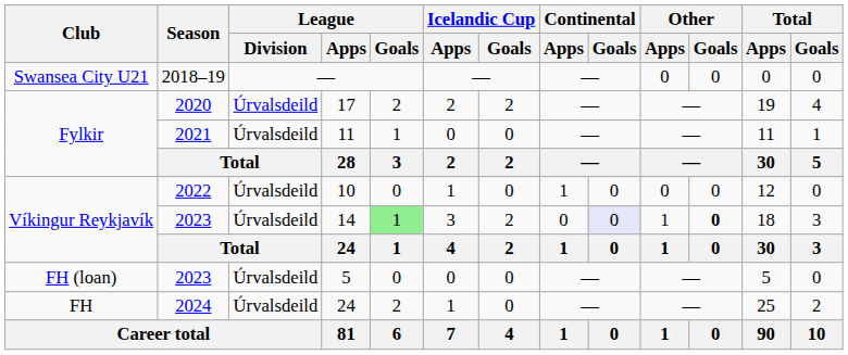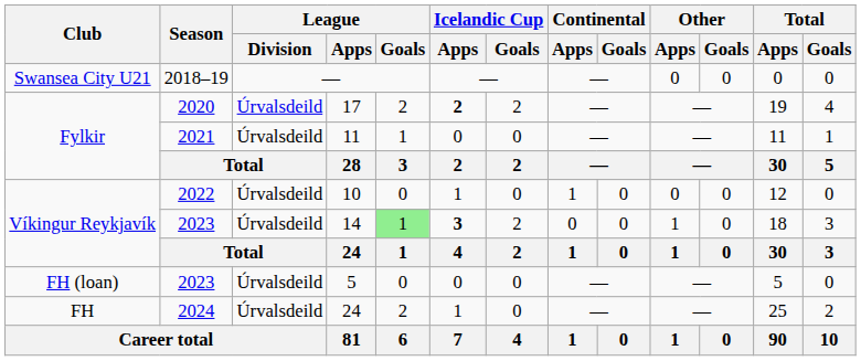17 | Icelandic Cup / Apps: normal -> bold
14 | Icelandic Cup / Apps: normal -> bold
14 | Continental / Goals: lavender background -> no background
14 | Other / Goals: bold -> normal
